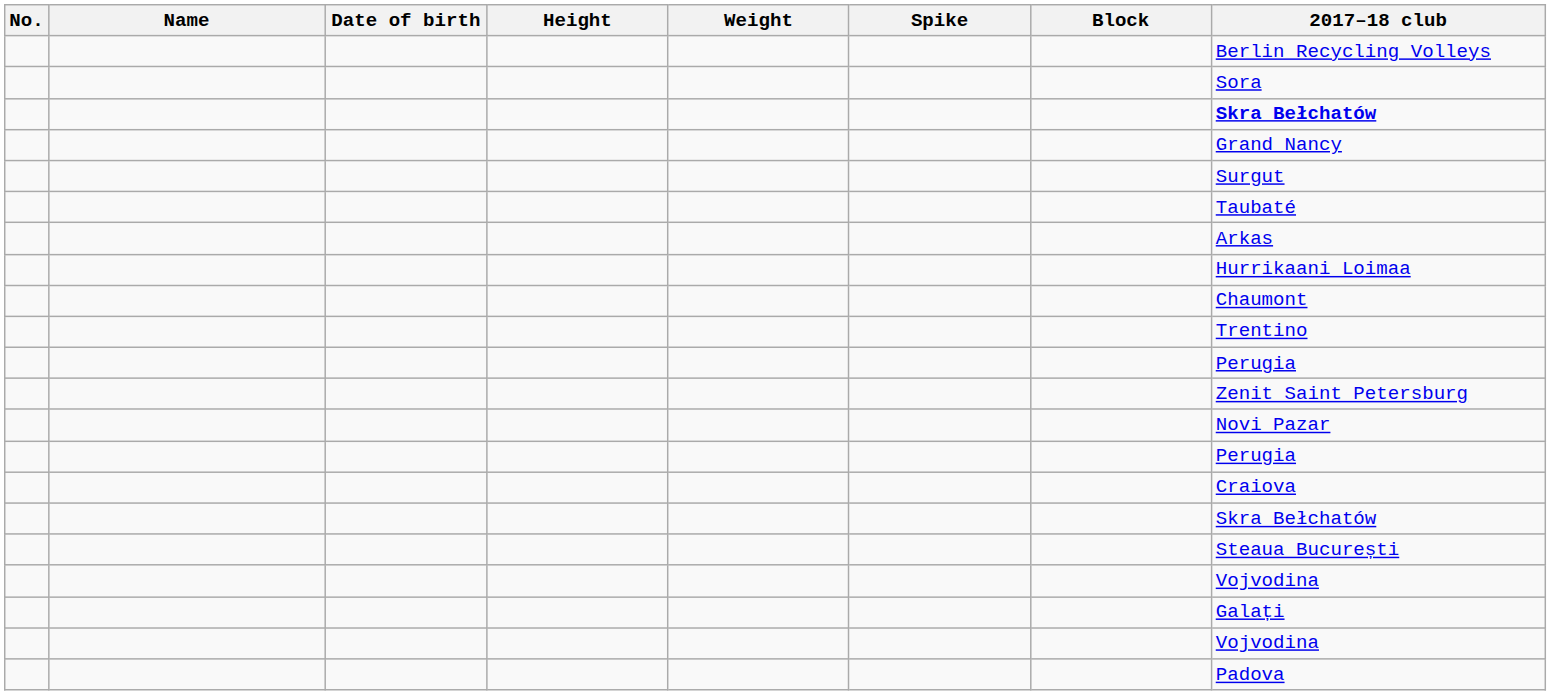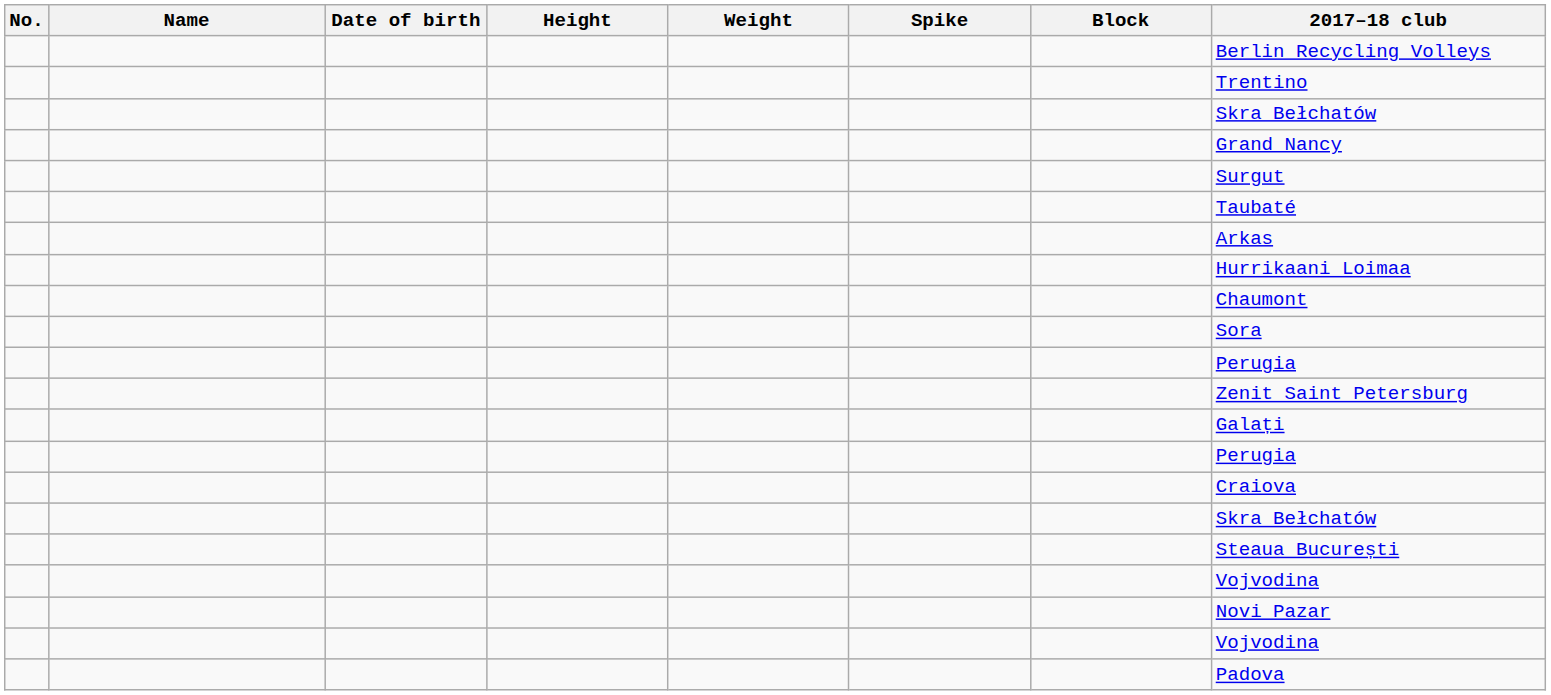row 3 | 2017–18 club: Sora -> Trentino
row 4 | 2017–18 club: bold -> normal
row 11 | 2017–18 club: Trentino -> Sora
row 14 | 2017–18 club: Novi Pazar -> Galați
row 20 | 2017–18 club: Galați -> Novi Pazar
